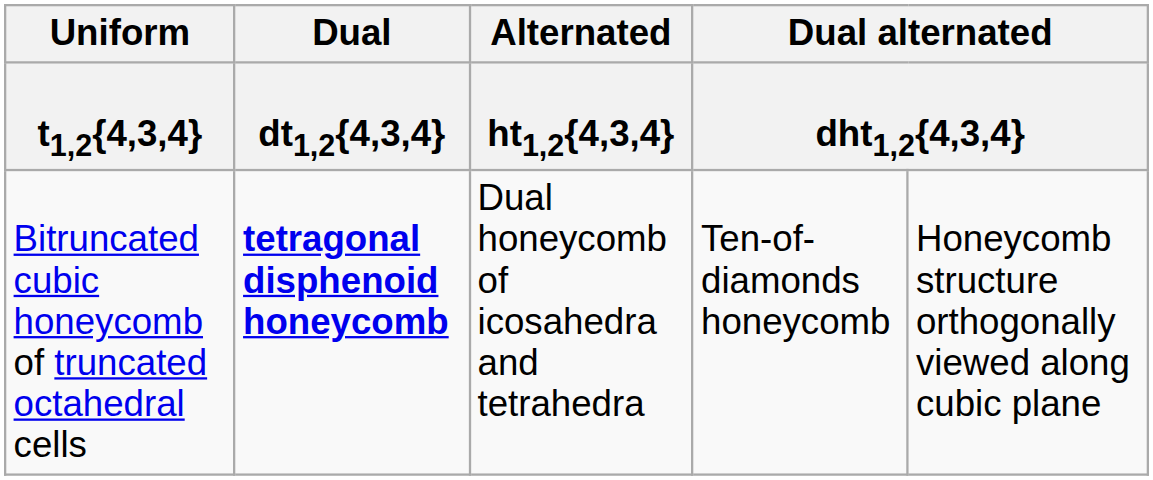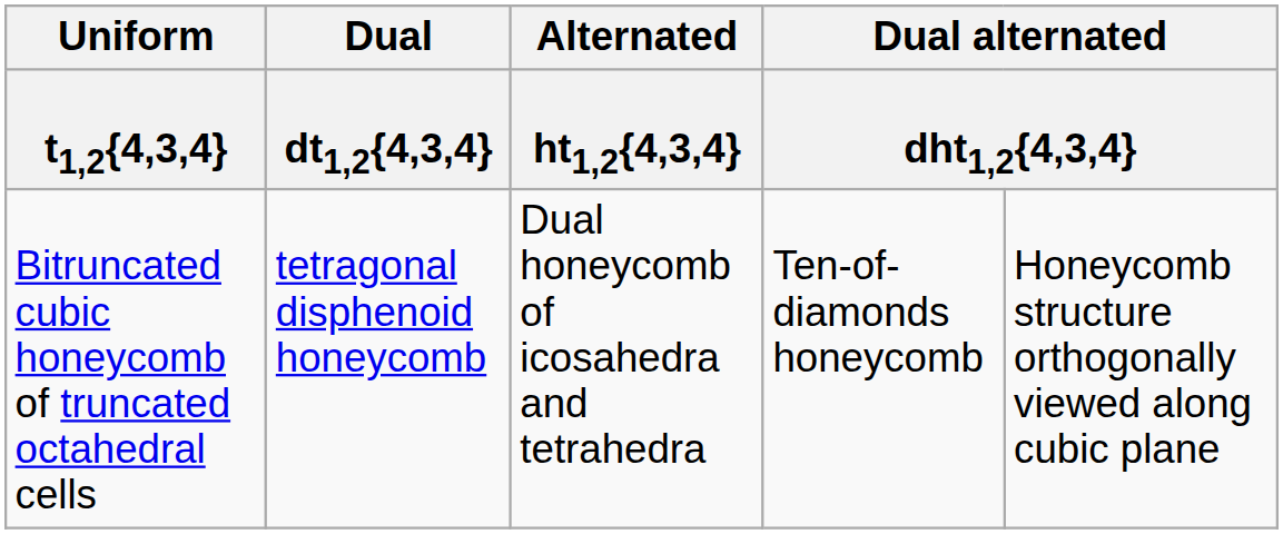Bitruncated cubic honeycomb of truncated octahedral cells | Dual / dt1,2{4,3,4}: bold -> normal
